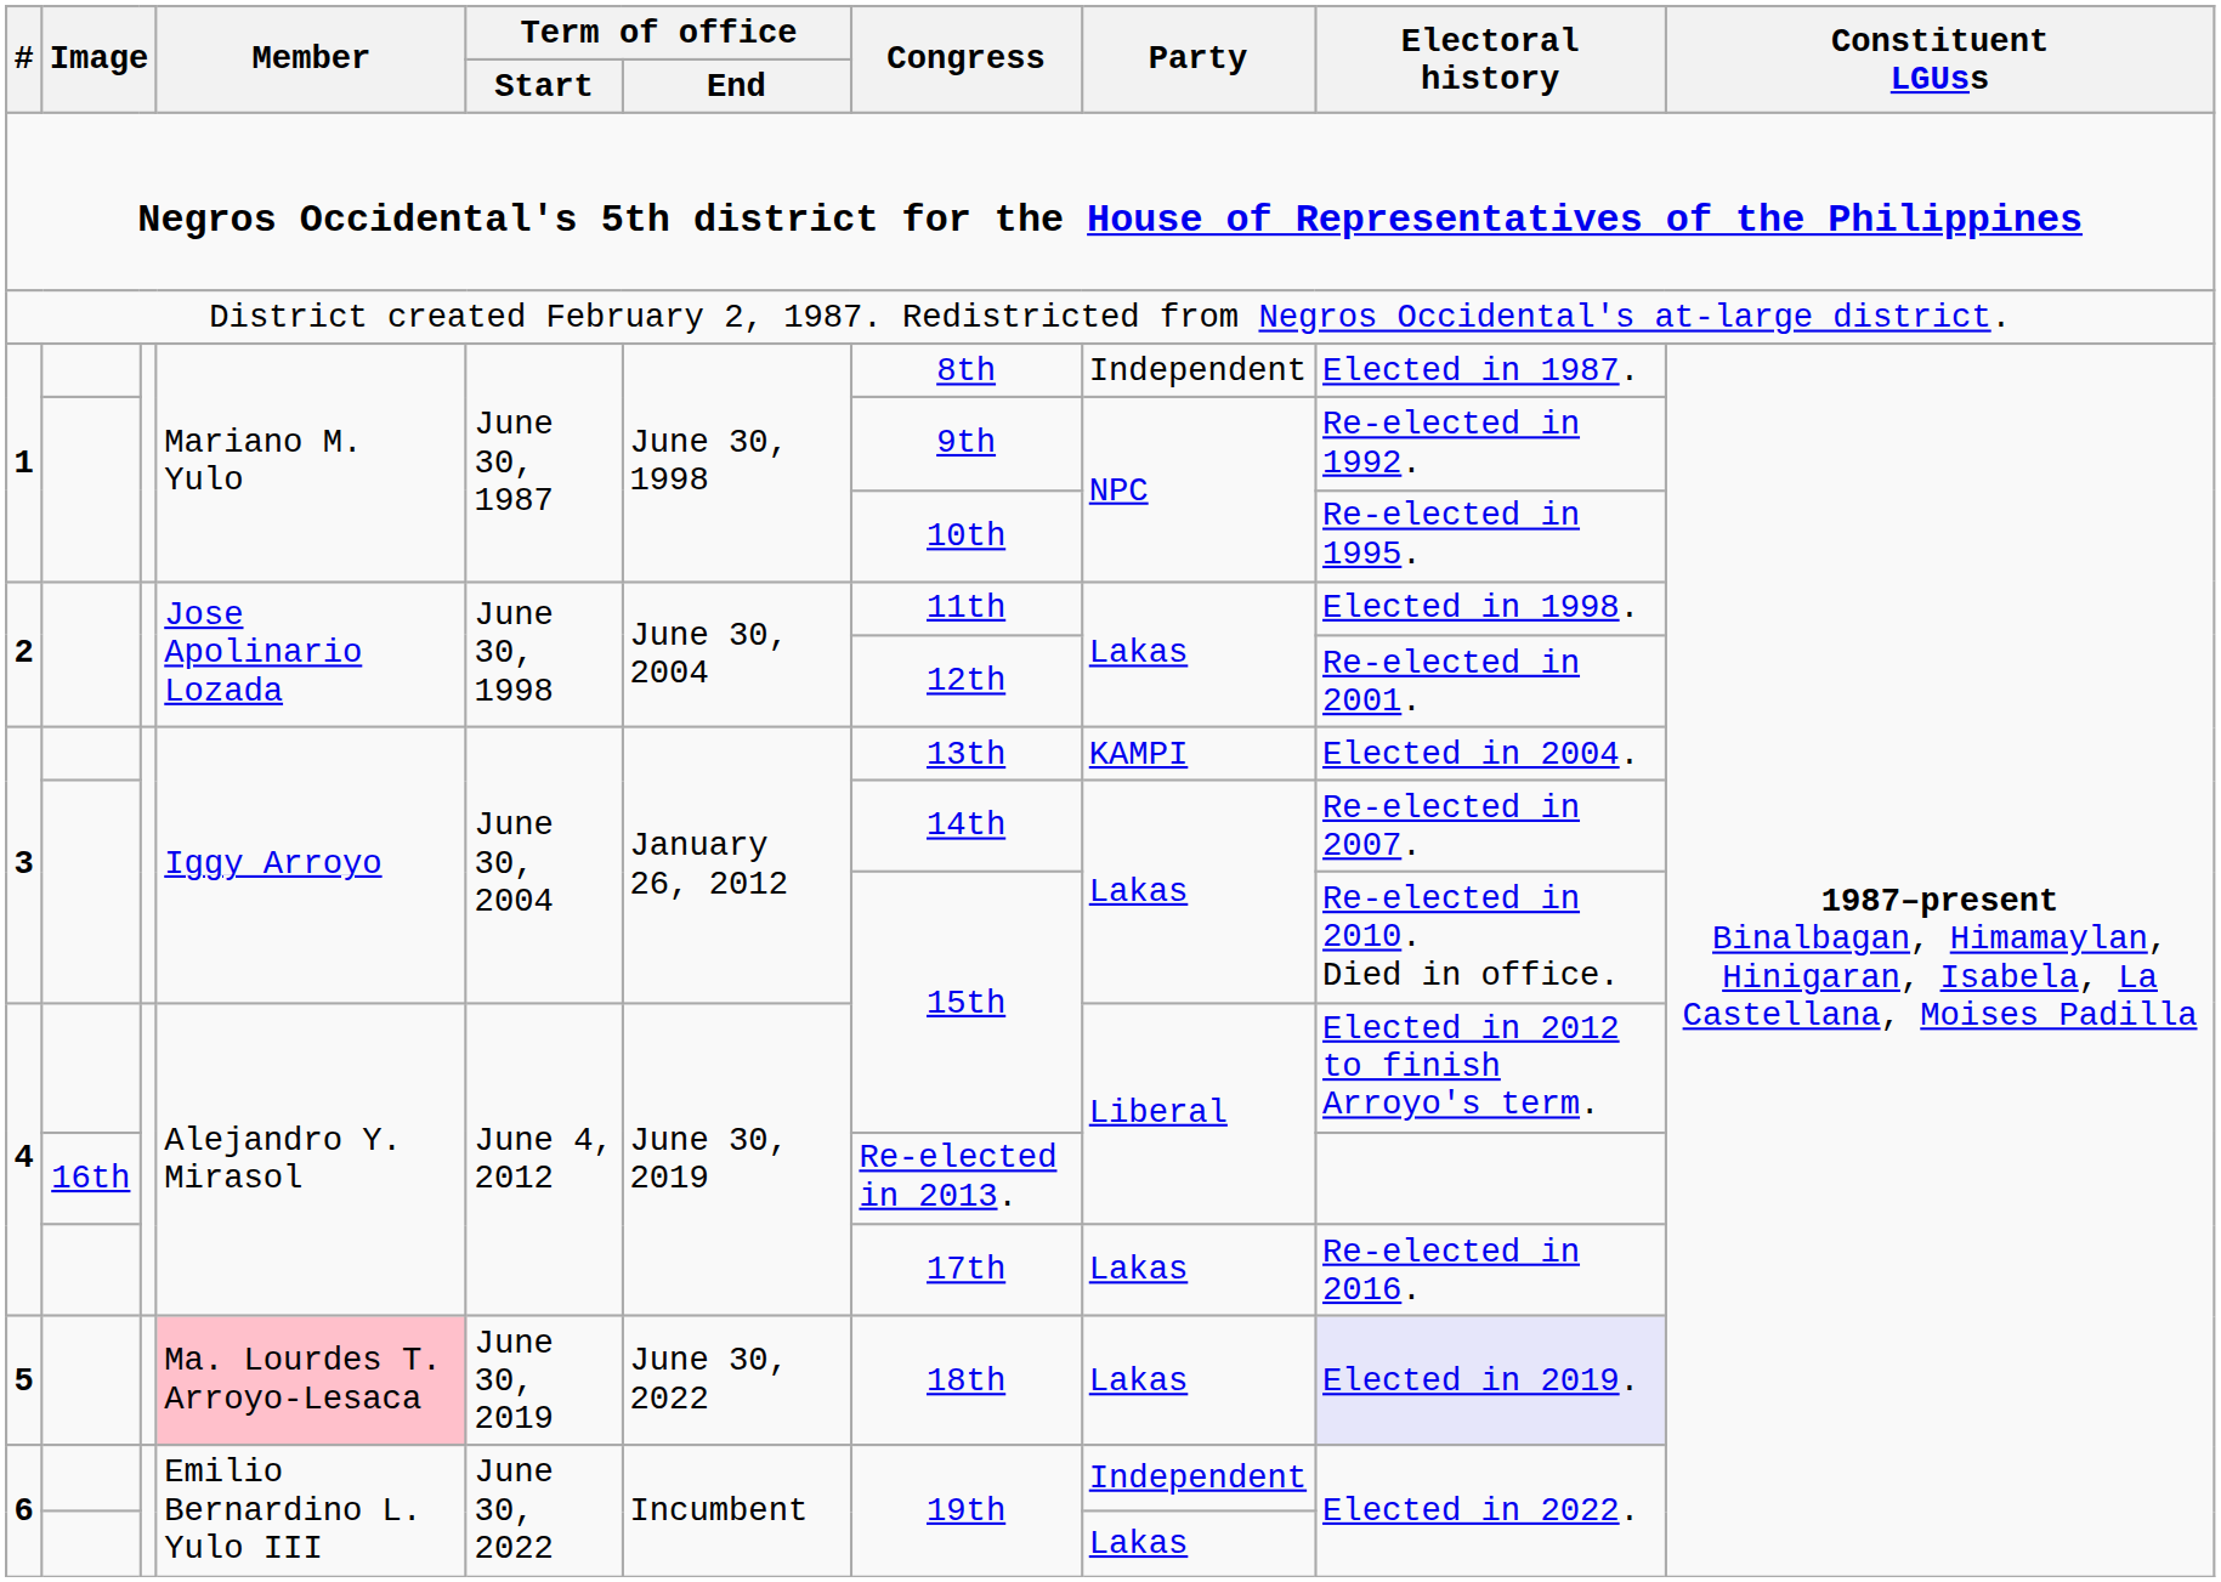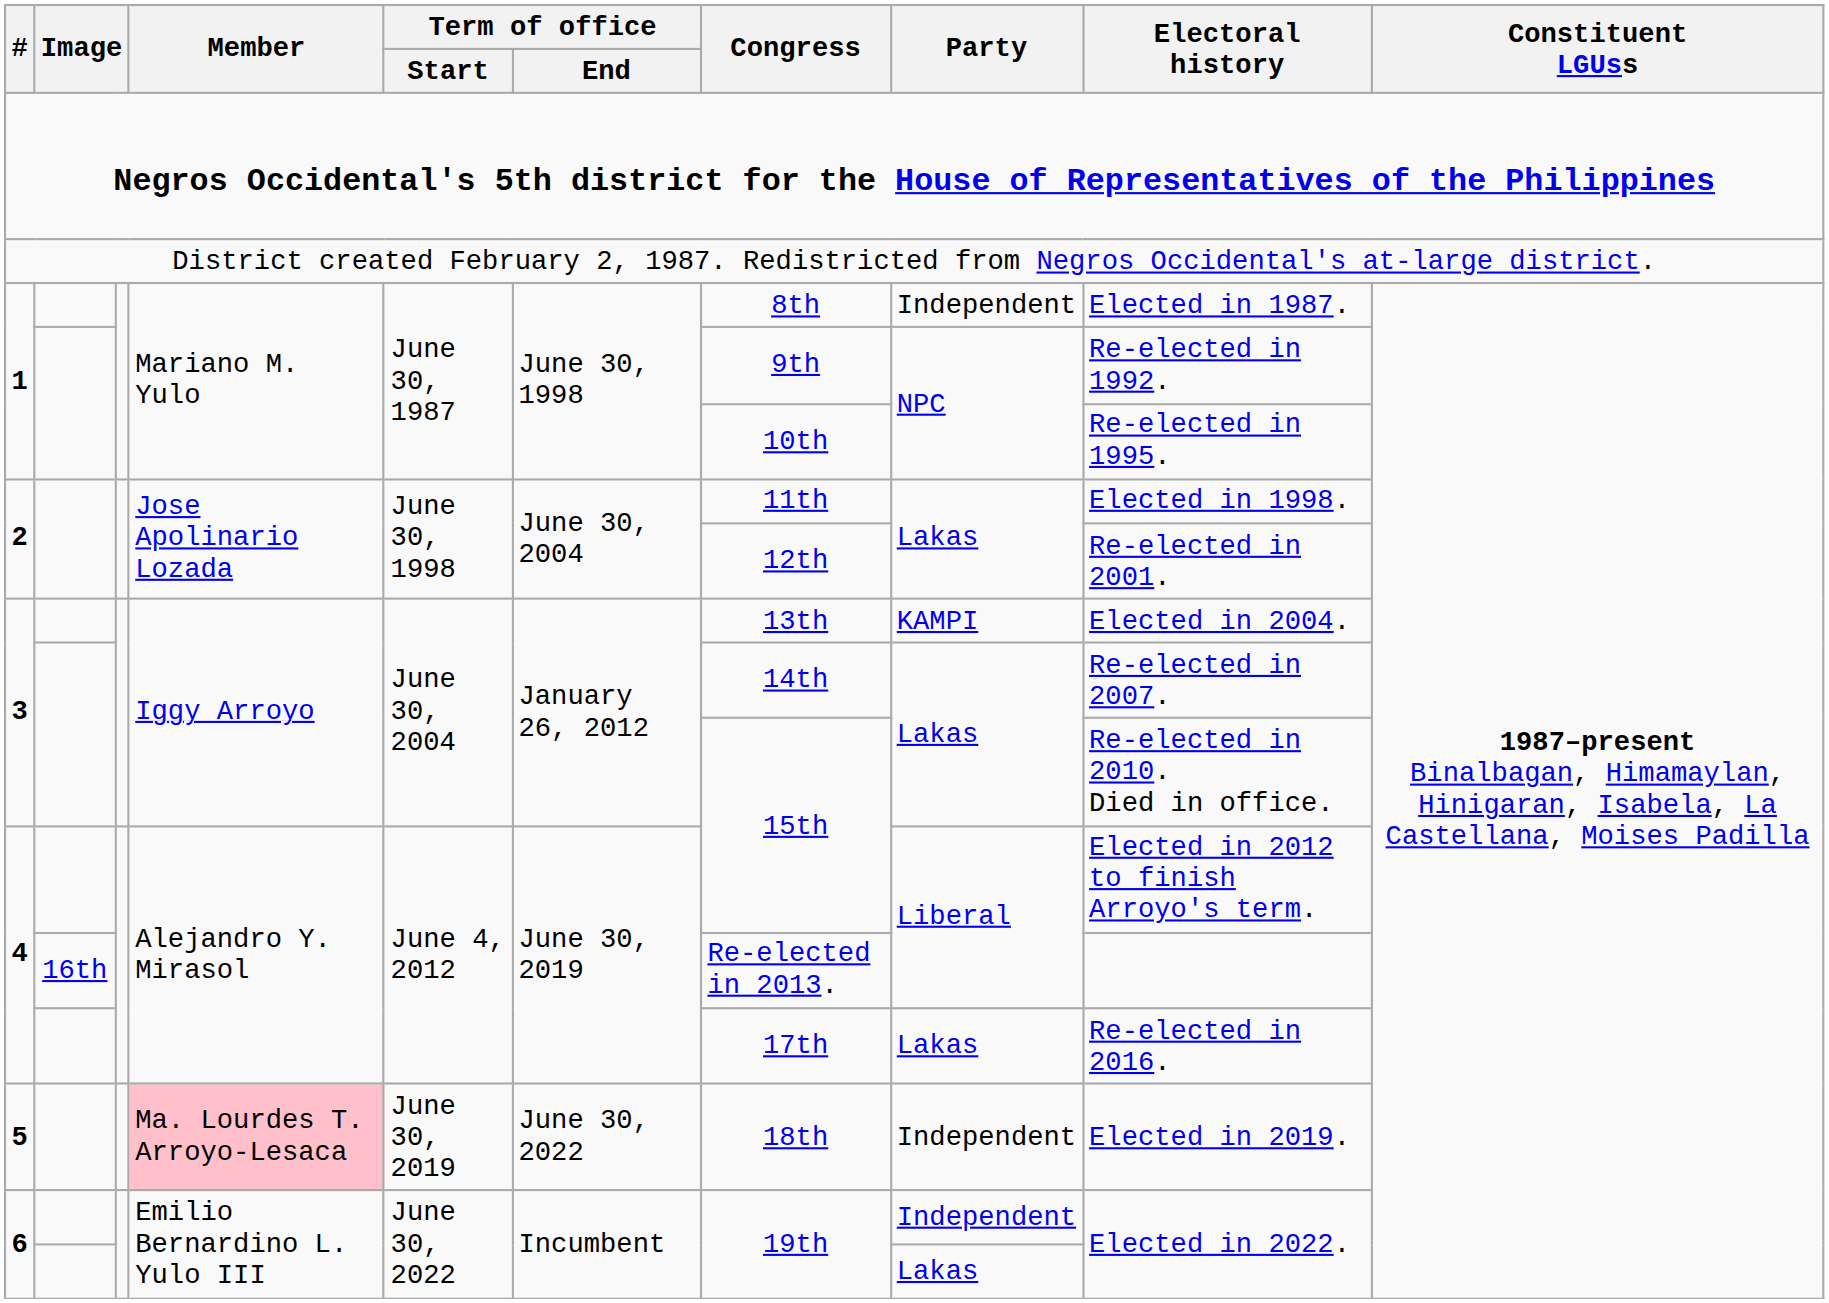5 | Party: Lakas -> Independent
5 | Electoral history: lavender background -> no background
